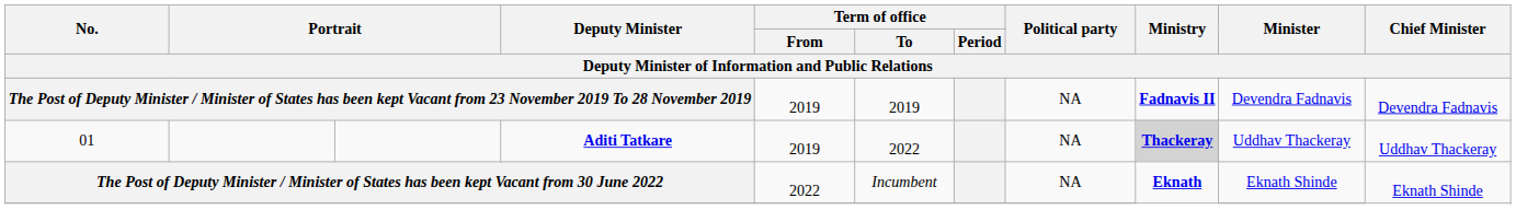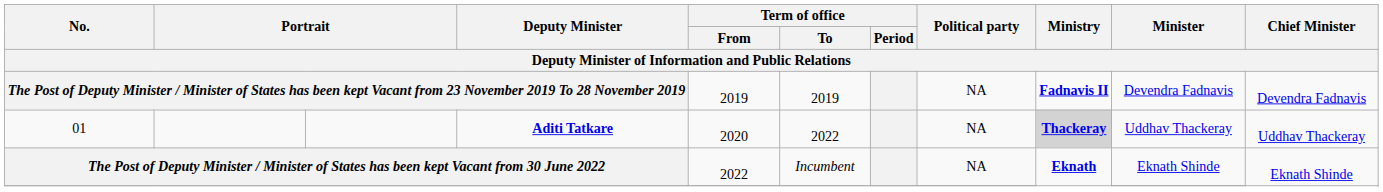01 | Term of office / From: 2019 -> 2020
